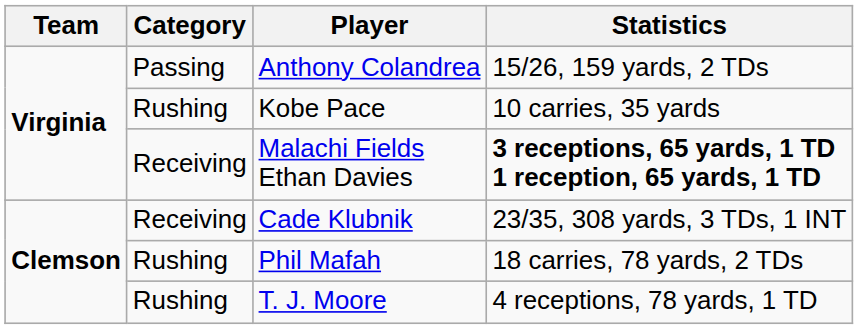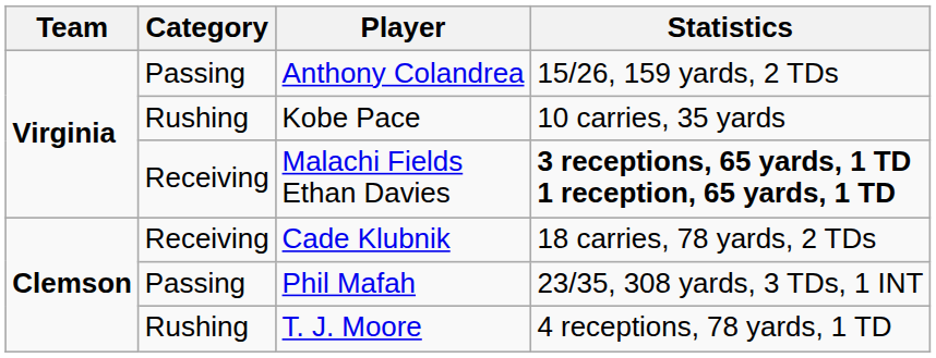Cade Klubnik | Statistics: 23/35, 308 yards, 3 TDs, 1 INT -> 18 carries, 78 yards, 2 TDs
Phil Mafah | Category: Rushing -> Passing
Phil Mafah | Statistics: 18 carries, 78 yards, 2 TDs -> 23/35, 308 yards, 3 TDs, 1 INT
